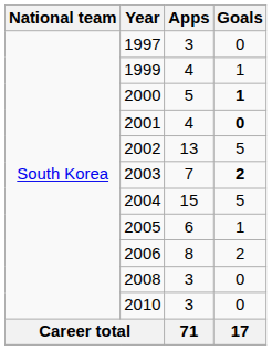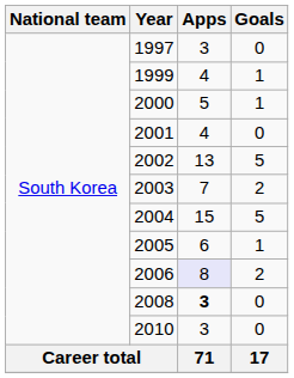2000 | Goals: bold -> normal
2001 | Goals: bold -> normal
2003 | Goals: bold -> normal
2006 | Apps: no background -> lavender background
2008 | Apps: normal -> bold
